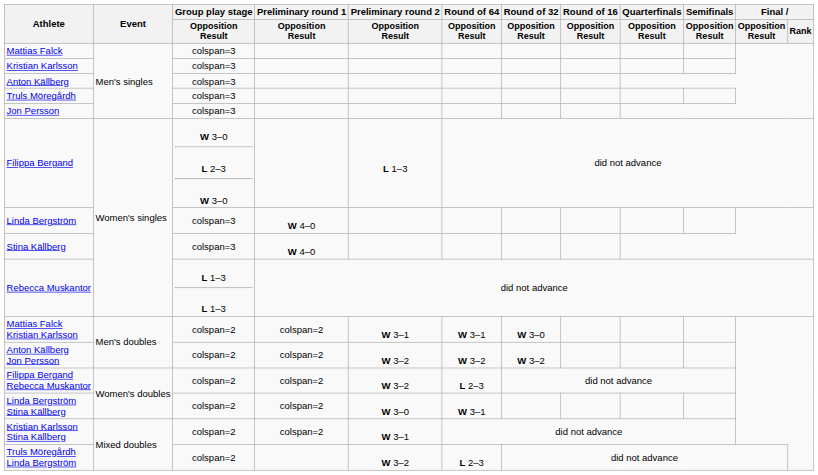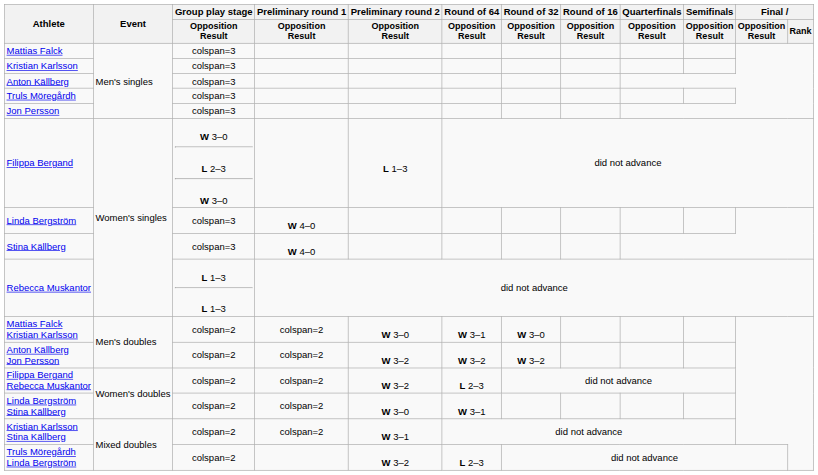Mattias Falck Kristian Karlsson | Preliminary round 2 / Opposition Result: W 3–1 -> W 3–0
